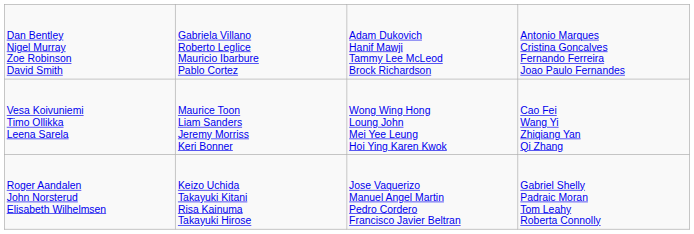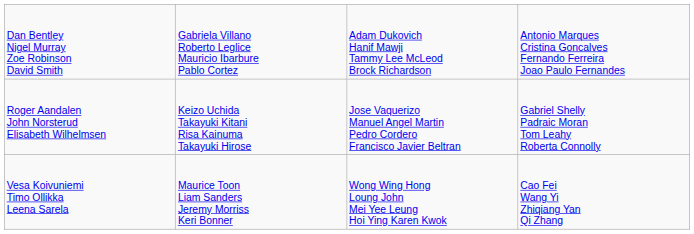rows swapped: Roger Aandalen John Norsterud Elisabeth Wilhelmsen <-> Vesa Koivuniemi Timo Ollikka Leena Sarela
